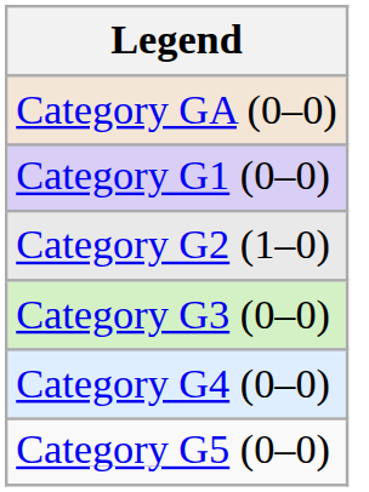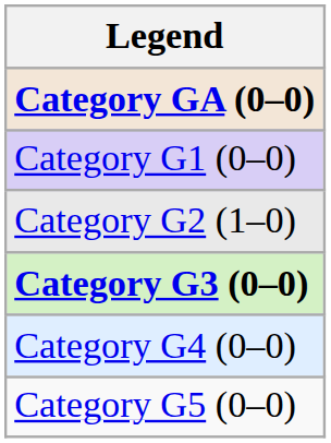row 2 | column 1: normal -> bold
row 5 | column 1: normal -> bold
